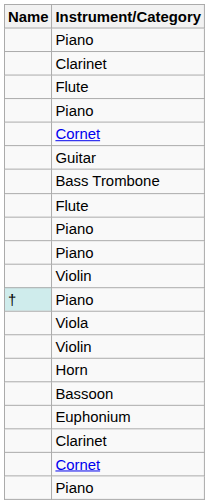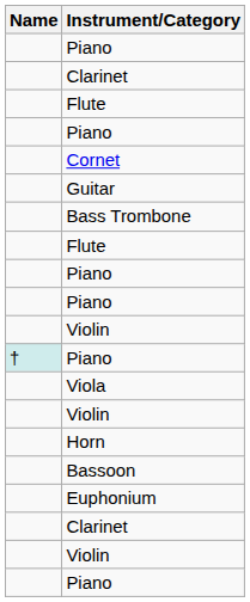row 20 | Instrument/Category: Cornet -> Violin
